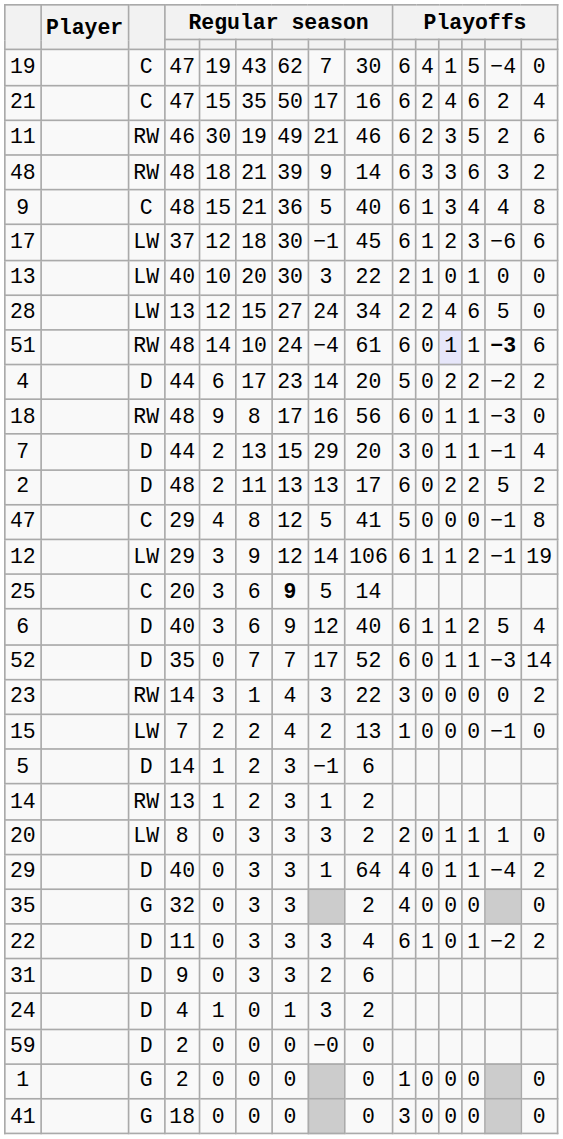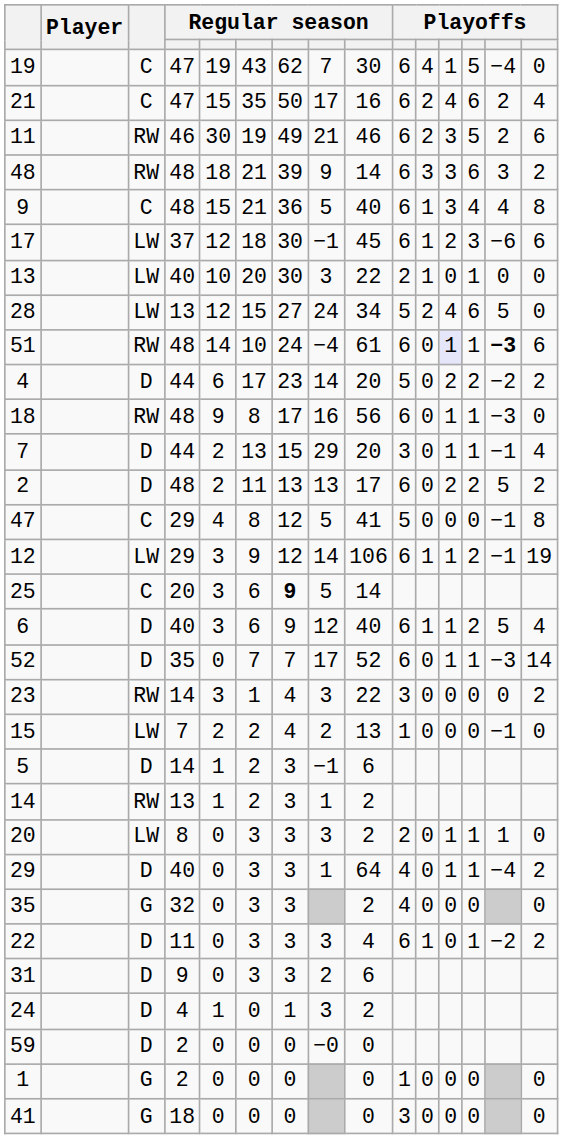28 | column 10: 2 -> 5
